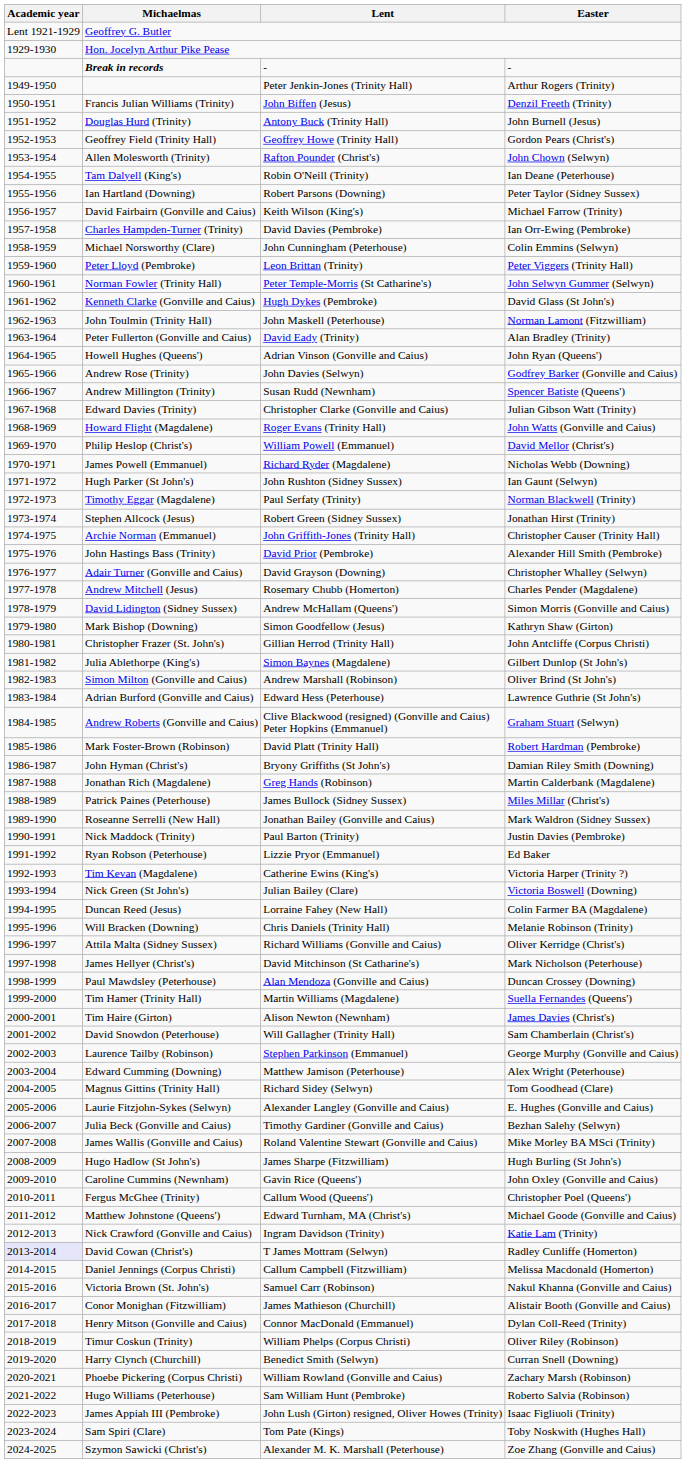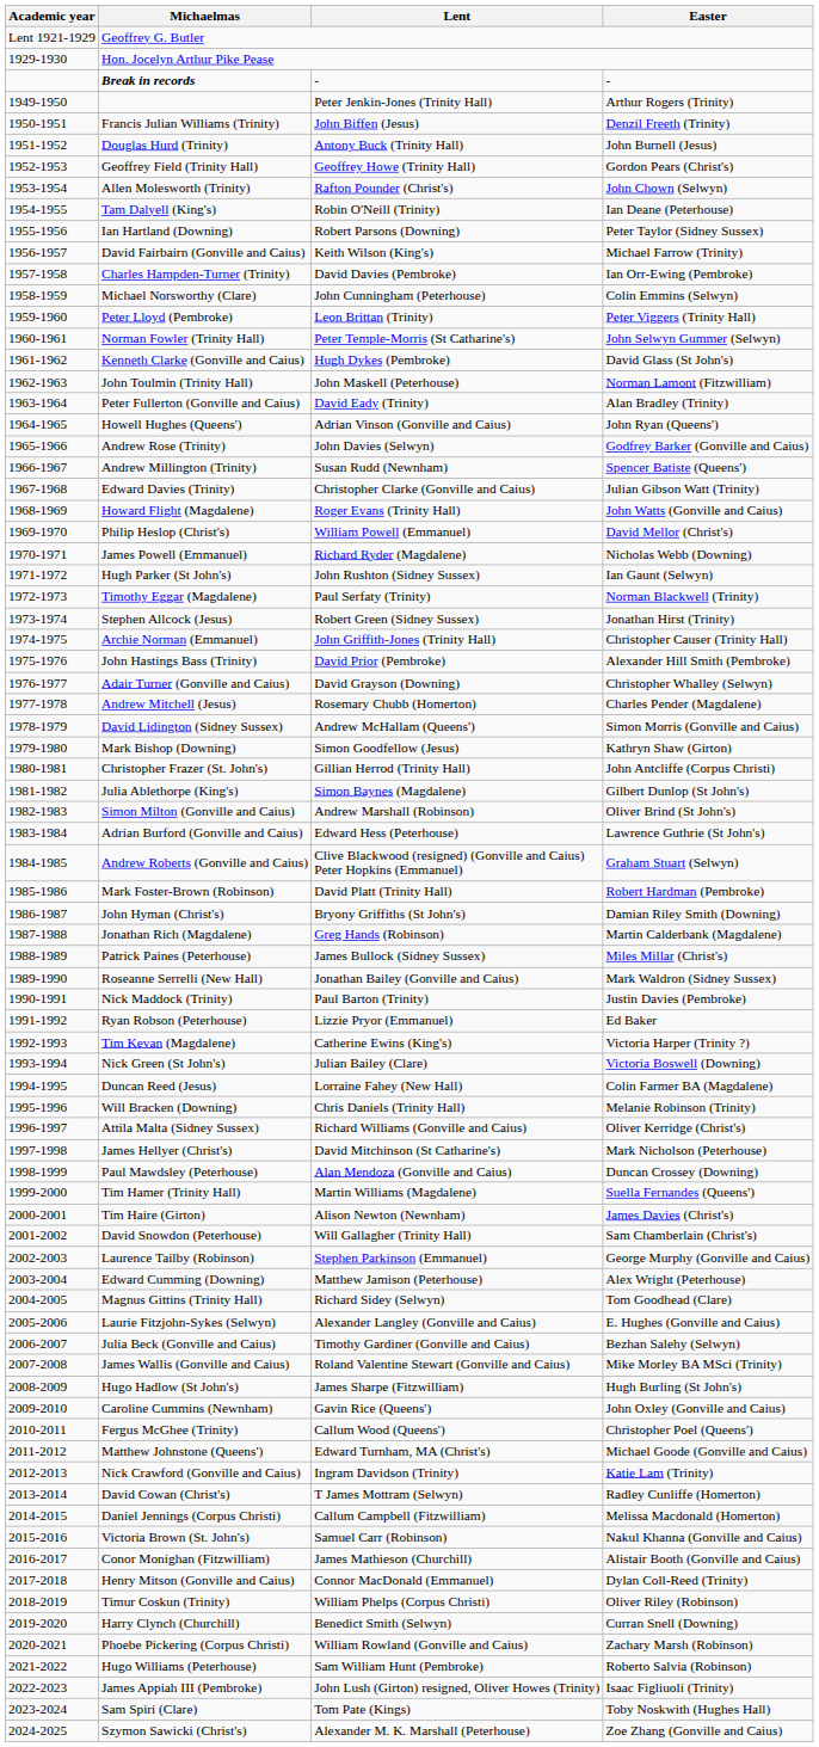David Cowan (Christ's) | Academic year: lavender background -> no background
